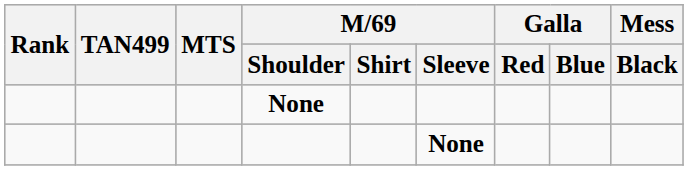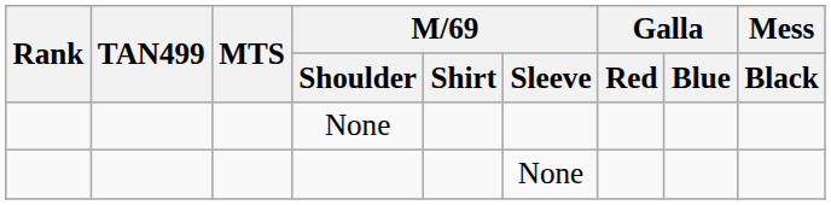row 3 | M/69 / Shoulder: bold -> normal
row 4 | M/69 / Sleeve: bold -> normal
